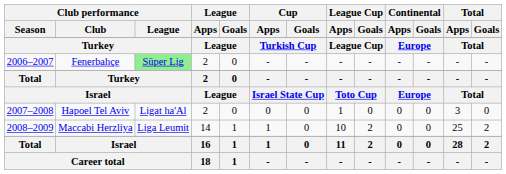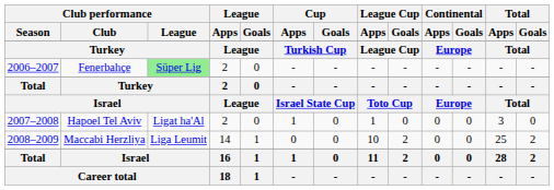Hapoel Tel Aviv | Cup / Apps: 0 -> 1
Maccabi Herzliya | Cup / Apps: 1 -> 0
